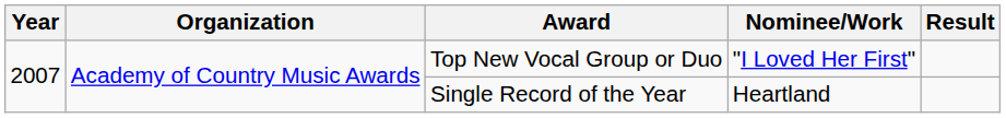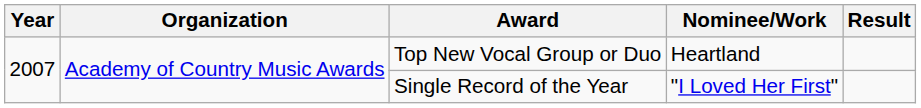Top New Vocal Group or Duo | Nominee/Work: "I Loved Her First" -> Heartland
Single Record of the Year | Nominee/Work: Heartland -> "I Loved Her First"
